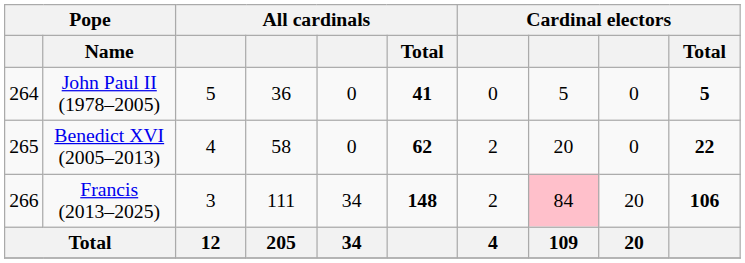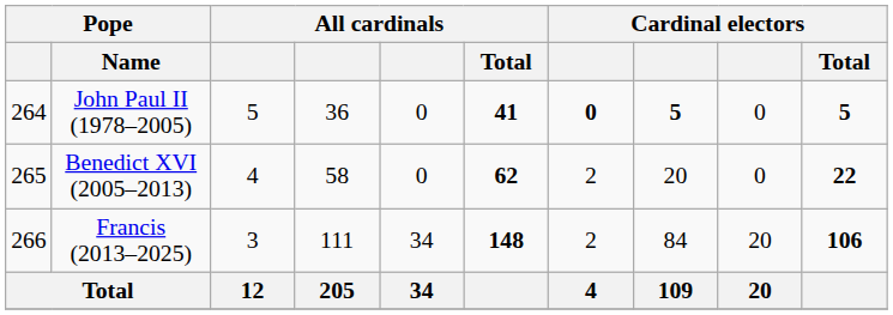John Paul II (1978–2005) | column 7: normal -> bold
John Paul II (1978–2005) | column 8: normal -> bold
Francis (2013–2025) | column 8: pink background -> no background
